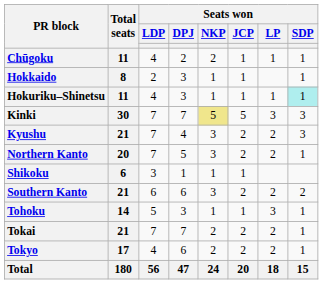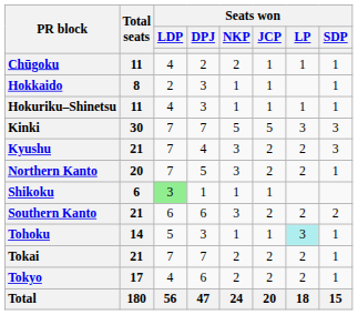Hokuriku–Shinetsu | Seats won / SDP: paleturquoise background -> no background
Kinki | Seats won / NKP: khaki background -> no background
Shikoku | Seats won / LDP: no background -> lightgreen background
Tohoku | Seats won / LP: no background -> paleturquoise background
